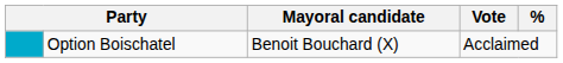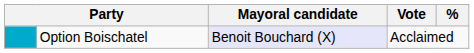Option Boischatel | Mayoral candidate: no background -> lavender background
